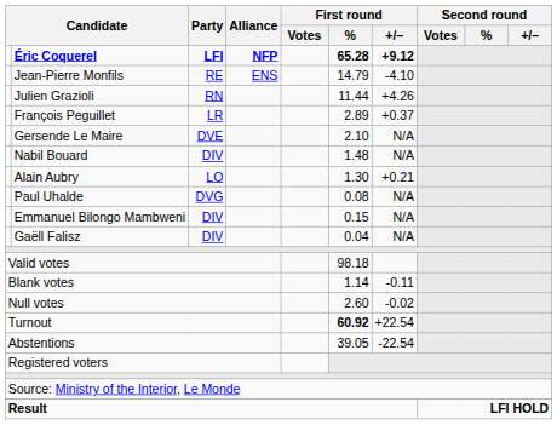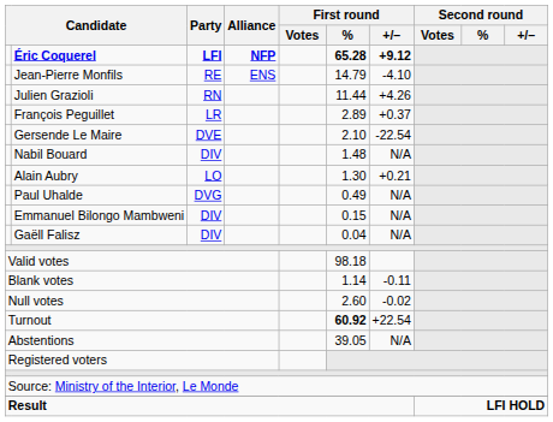Gersende Le Maire | First round / +/–: N/A -> -22.54
Paul Uhalde | First round / %: 0.08 -> 0.49
Abstentions | First round / +/–: -22.54 -> N/A
